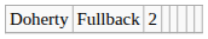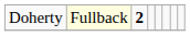Doherty | column 2: no background -> lightyellow background
Doherty | column 3: normal -> bold
